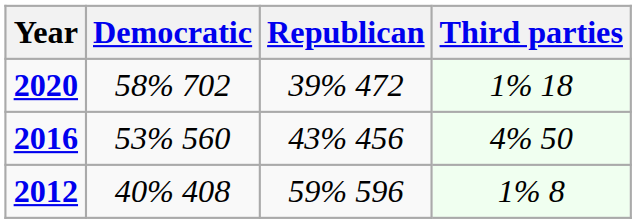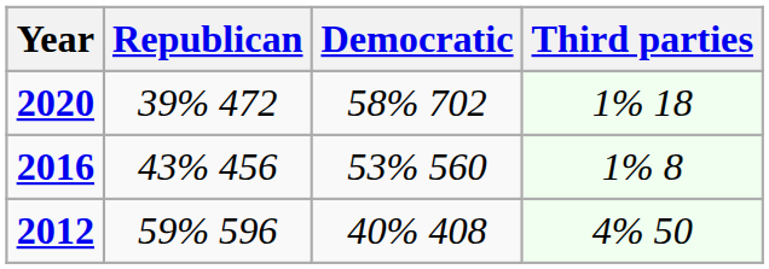columns swapped: Republican <-> Democratic
2016 | Third parties: 4% 50 -> 1% 8
2012 | Third parties: 1% 8 -> 4% 50
